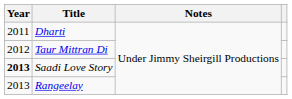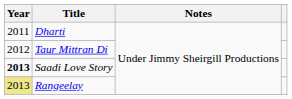Rangeelay | Year: no background -> khaki background
